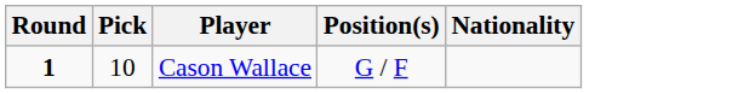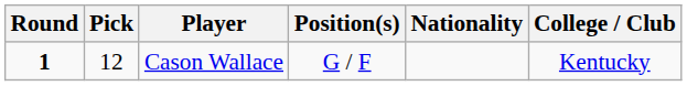+ column: College / Club | Kentucky
Cason Wallace | Pick: 10 -> 12
